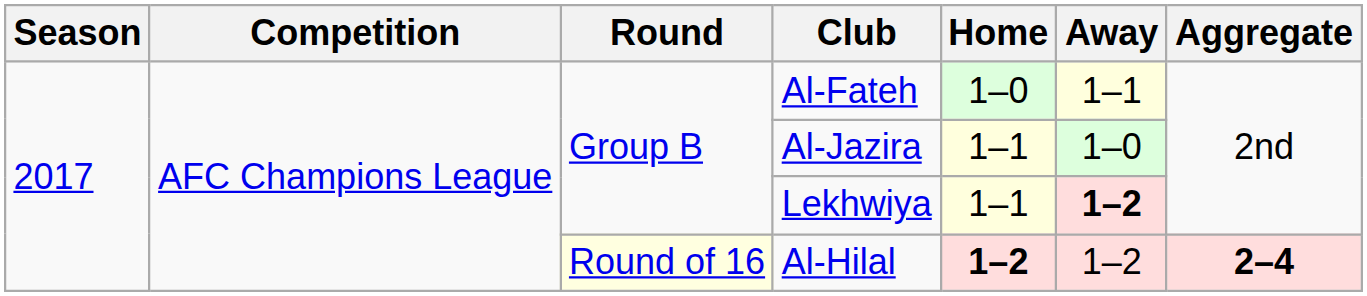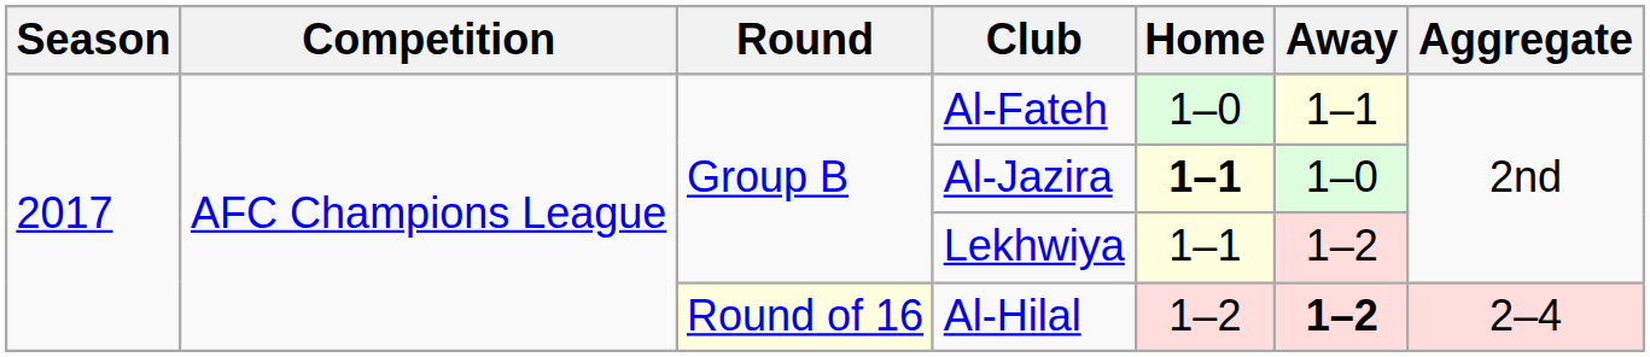Al-Jazira | Home: normal -> bold
Lekhwiya | Away: bold -> normal
Al-Hilal | Home: bold -> normal
Al-Hilal | Away: normal -> bold
Al-Hilal | Aggregate: bold -> normal
